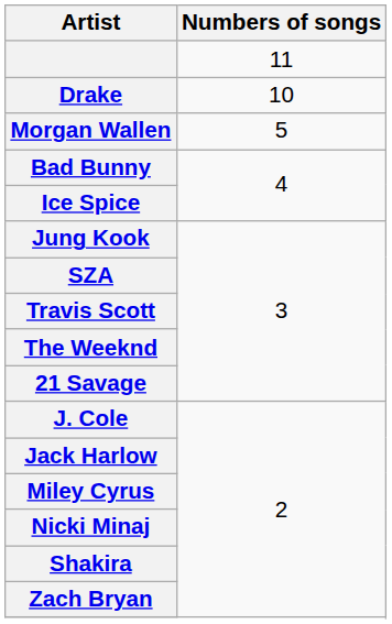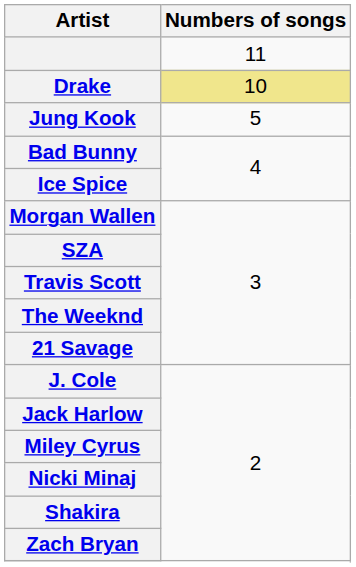row 3 | Numbers of songs: no background -> khaki background
row 4 | Artist: Morgan Wallen -> Jung Kook
row 7 | Artist: Jung Kook -> Morgan Wallen
